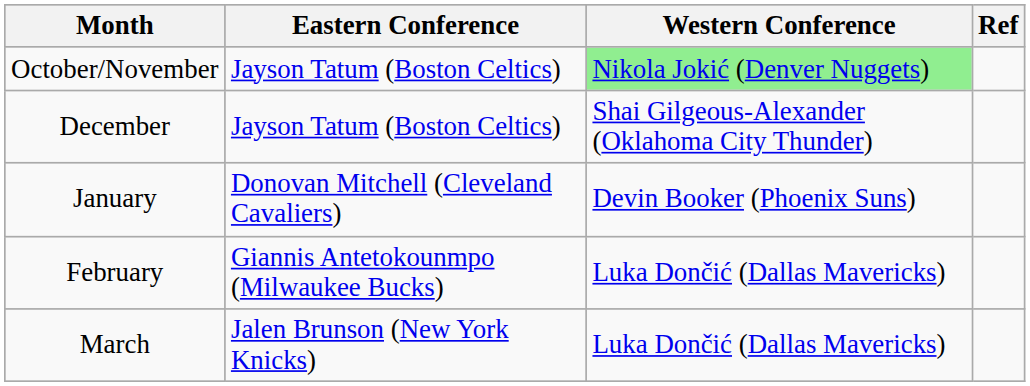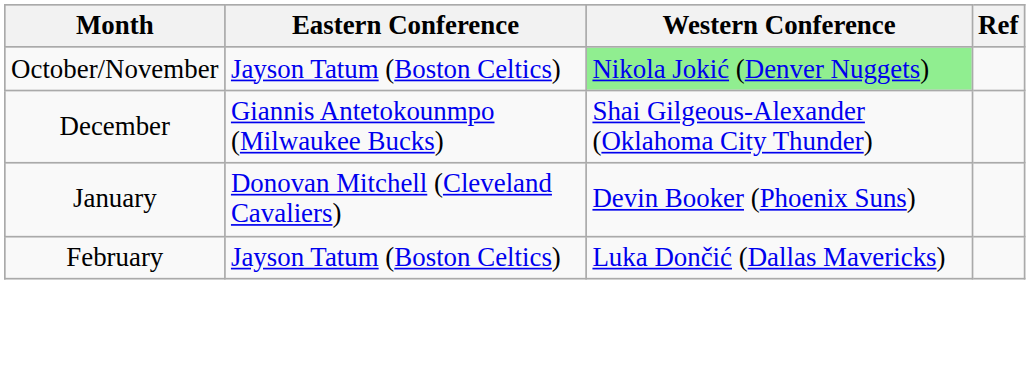December | Eastern Conference: Jayson Tatum (Boston Celtics) -> Giannis Antetokounmpo (Milwaukee Bucks)
February | Eastern Conference: Giannis Antetokounmpo (Milwaukee Bucks) -> Jayson Tatum (Boston Celtics)
- row: March | Jalen Brunson (New York Knicks) | Luka Dončić (Dallas Mavericks)
